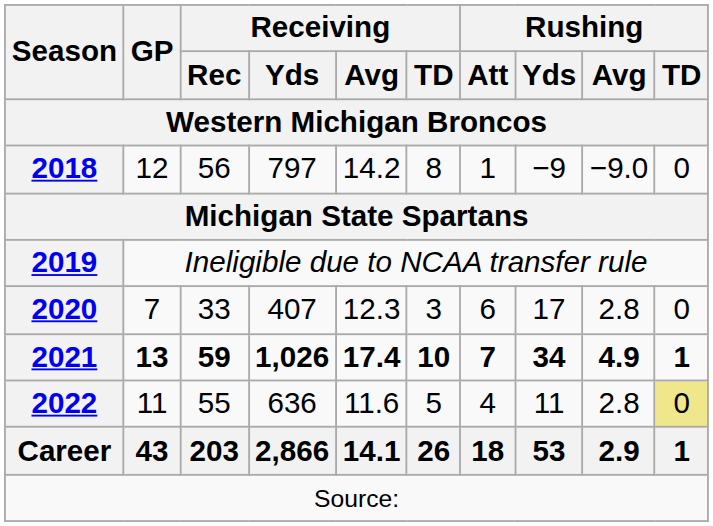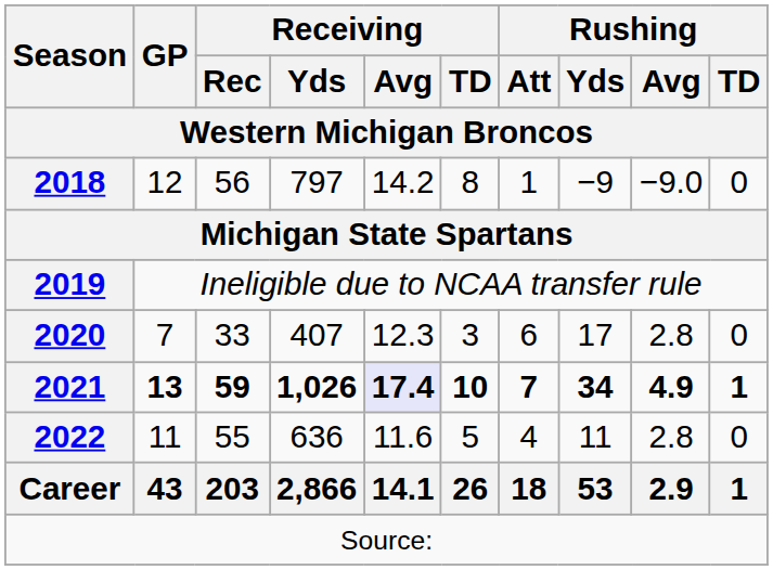2021 | Receiving / Avg: no background -> lavender background
2022 | Rushing / TD: khaki background -> no background
